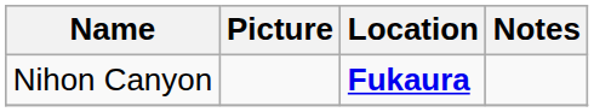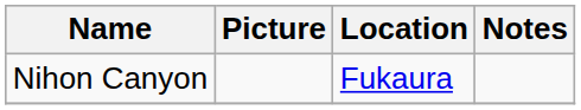Nihon Canyon | Location: bold -> normal
